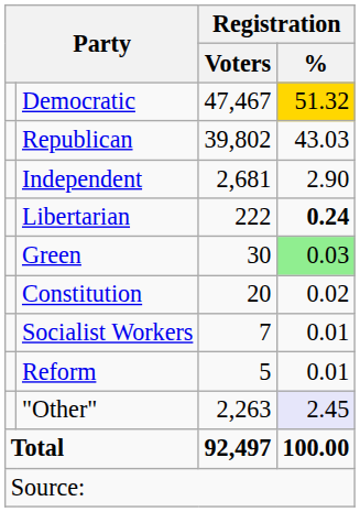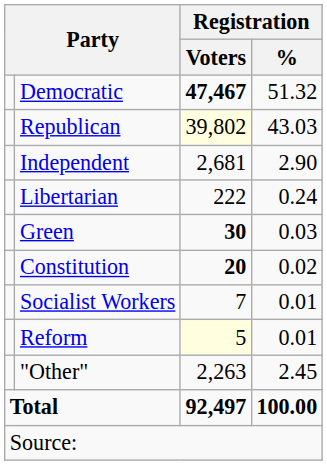Democratic | Registration / Voters: normal -> bold
Democratic | Registration / %: gold background -> no background
Republican | Registration / Voters: no background -> lightyellow background
Libertarian | Registration / %: bold -> normal
Green | Registration / Voters: normal -> bold
Green | Registration / %: lightgreen background -> no background
Constitution | Registration / Voters: normal -> bold
Reform | Registration / Voters: no background -> lightyellow background
"Other" | Registration / %: lavender background -> no background
